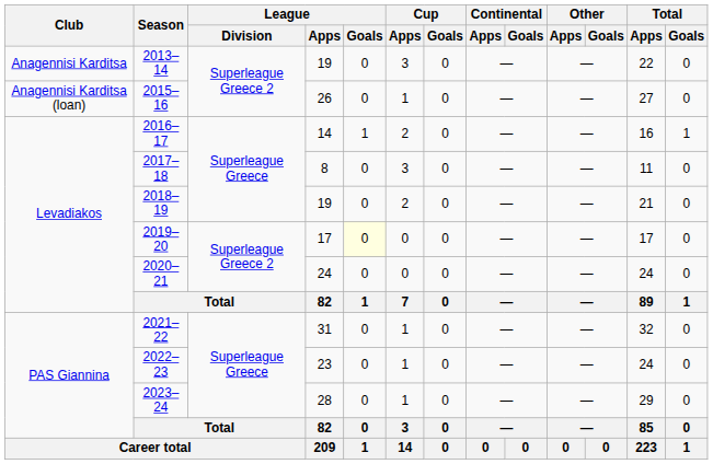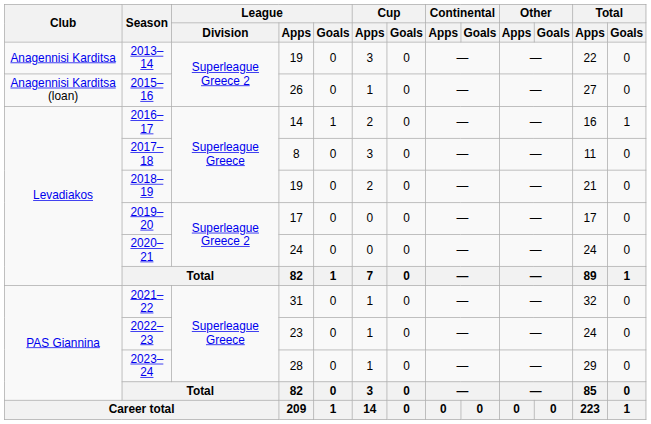2019–20 | League / Goals: lightyellow background -> no background
